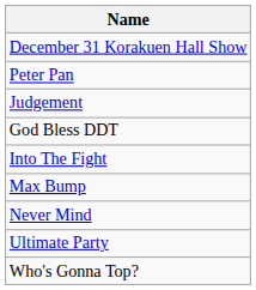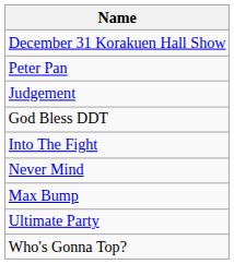row 7 | column 1: Max Bump -> Never Mind
row 8 | column 1: Never Mind -> Max Bump
